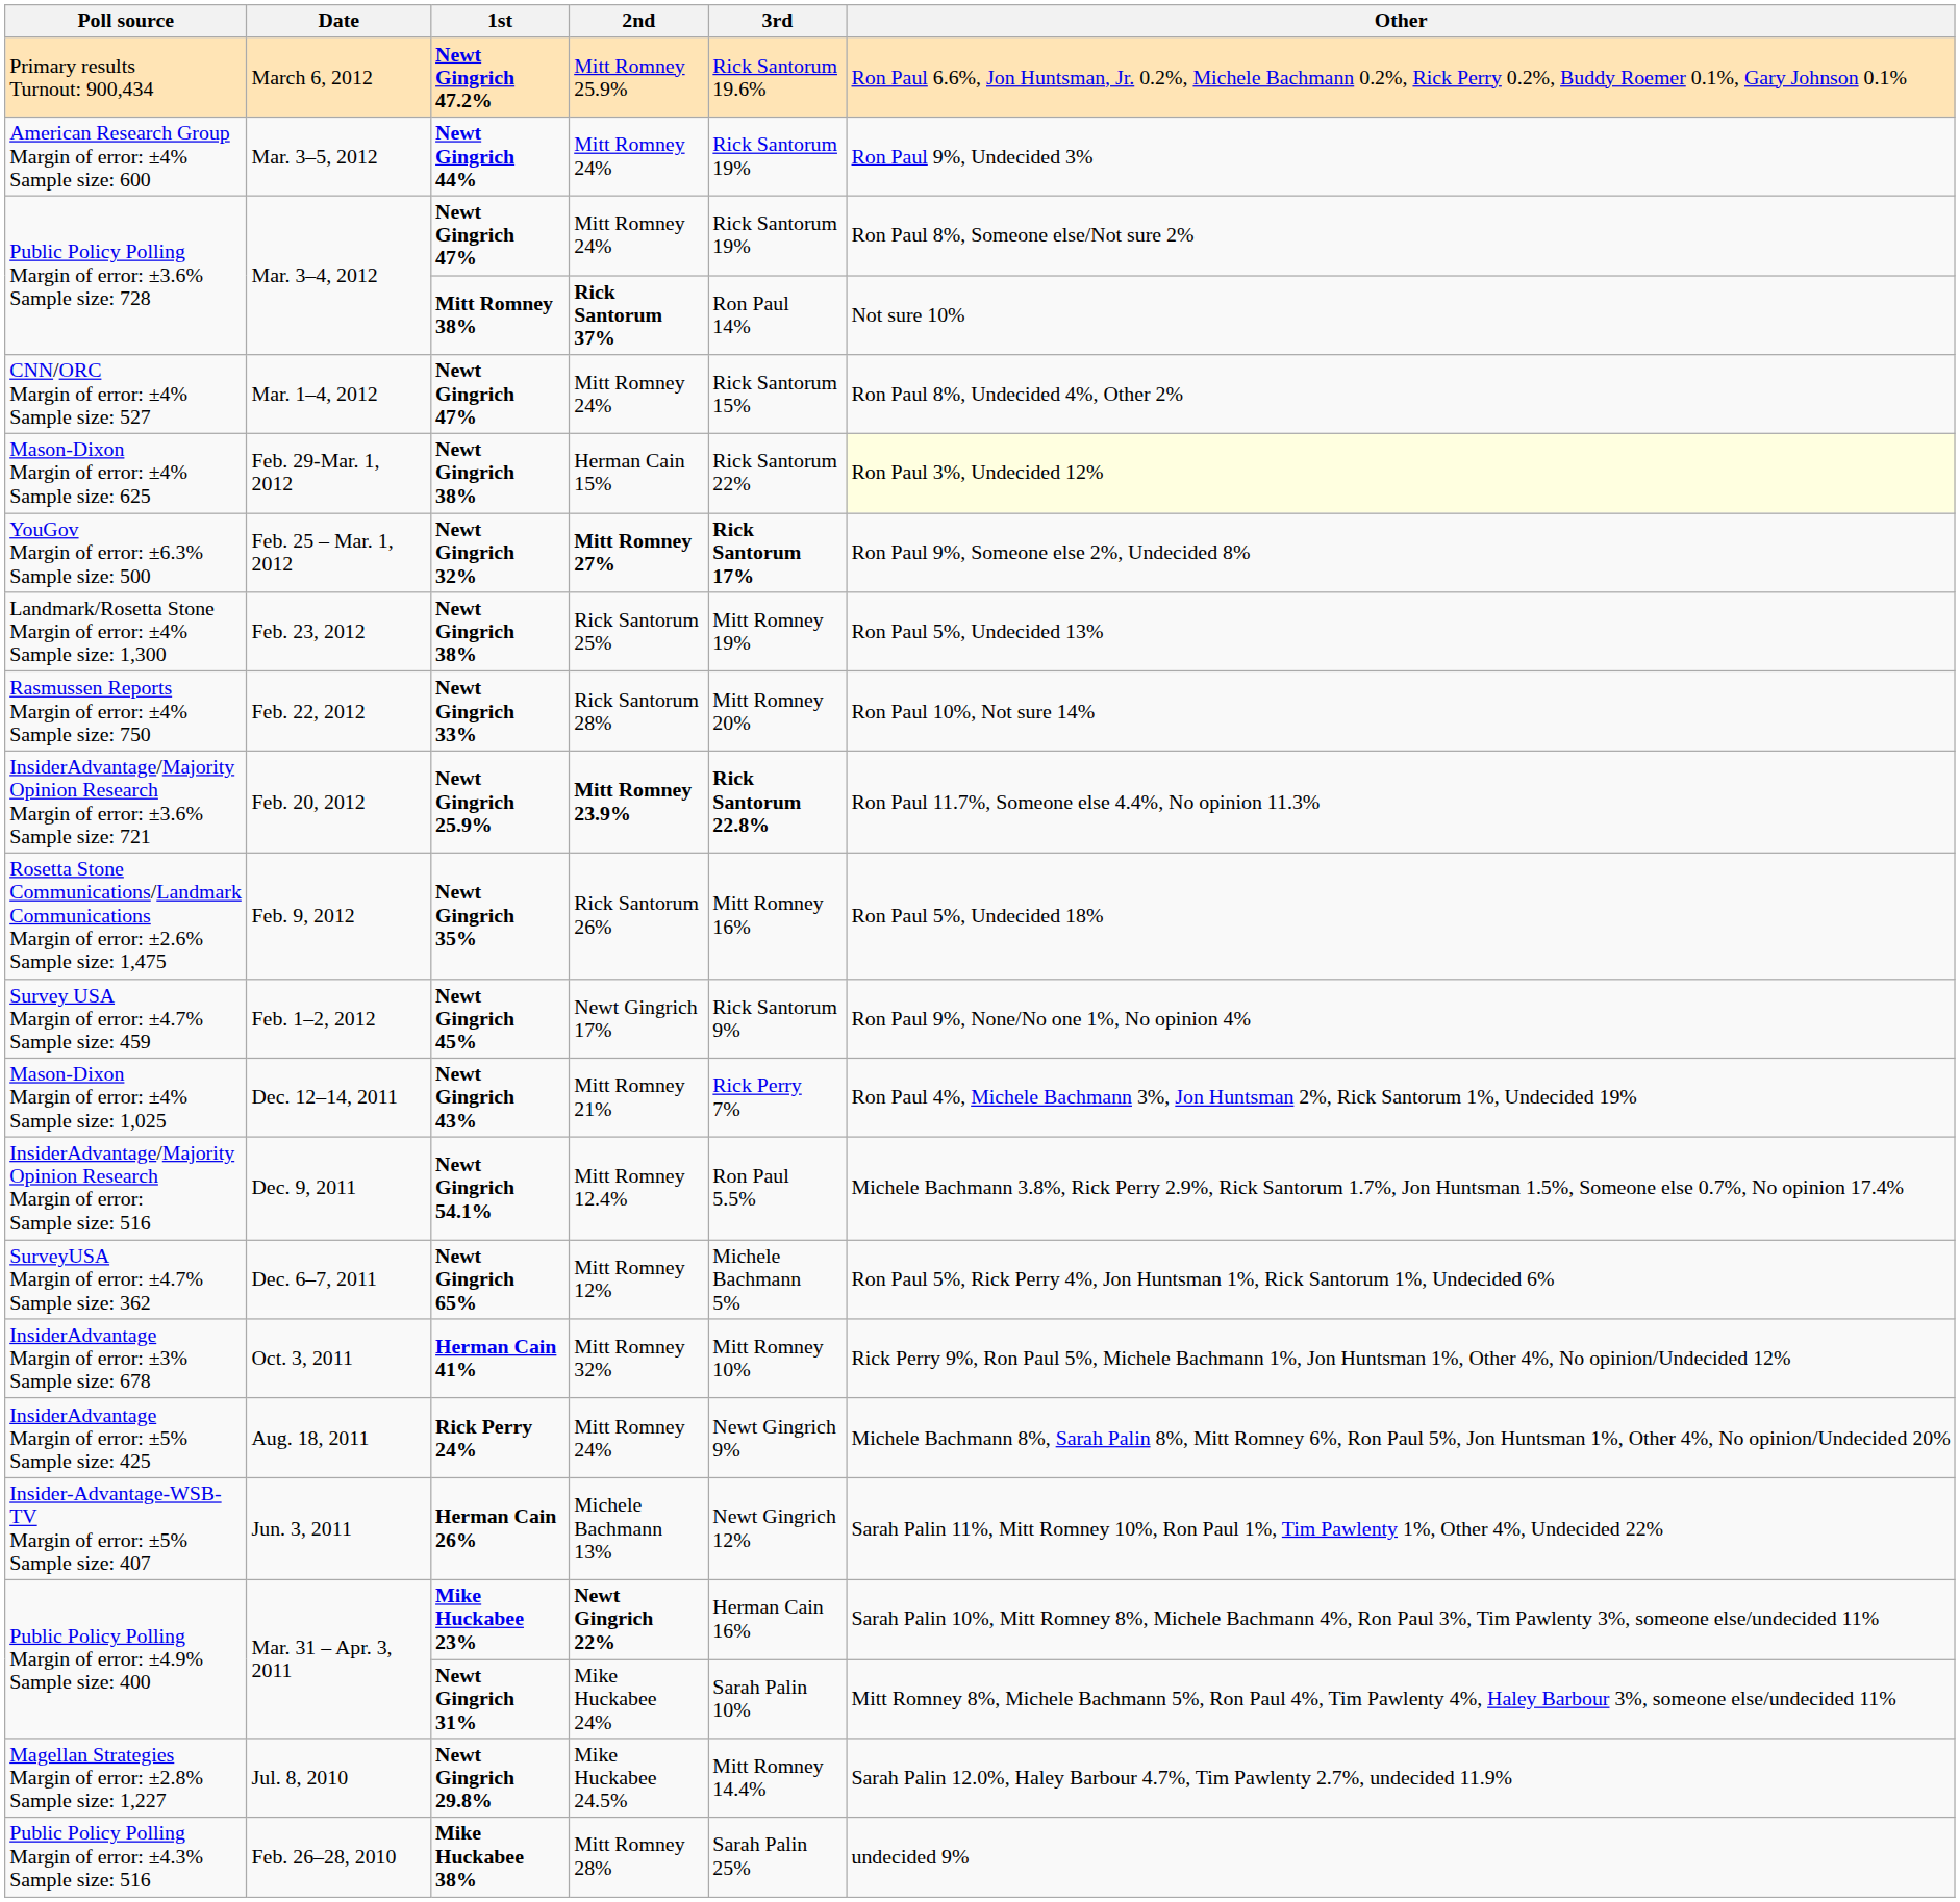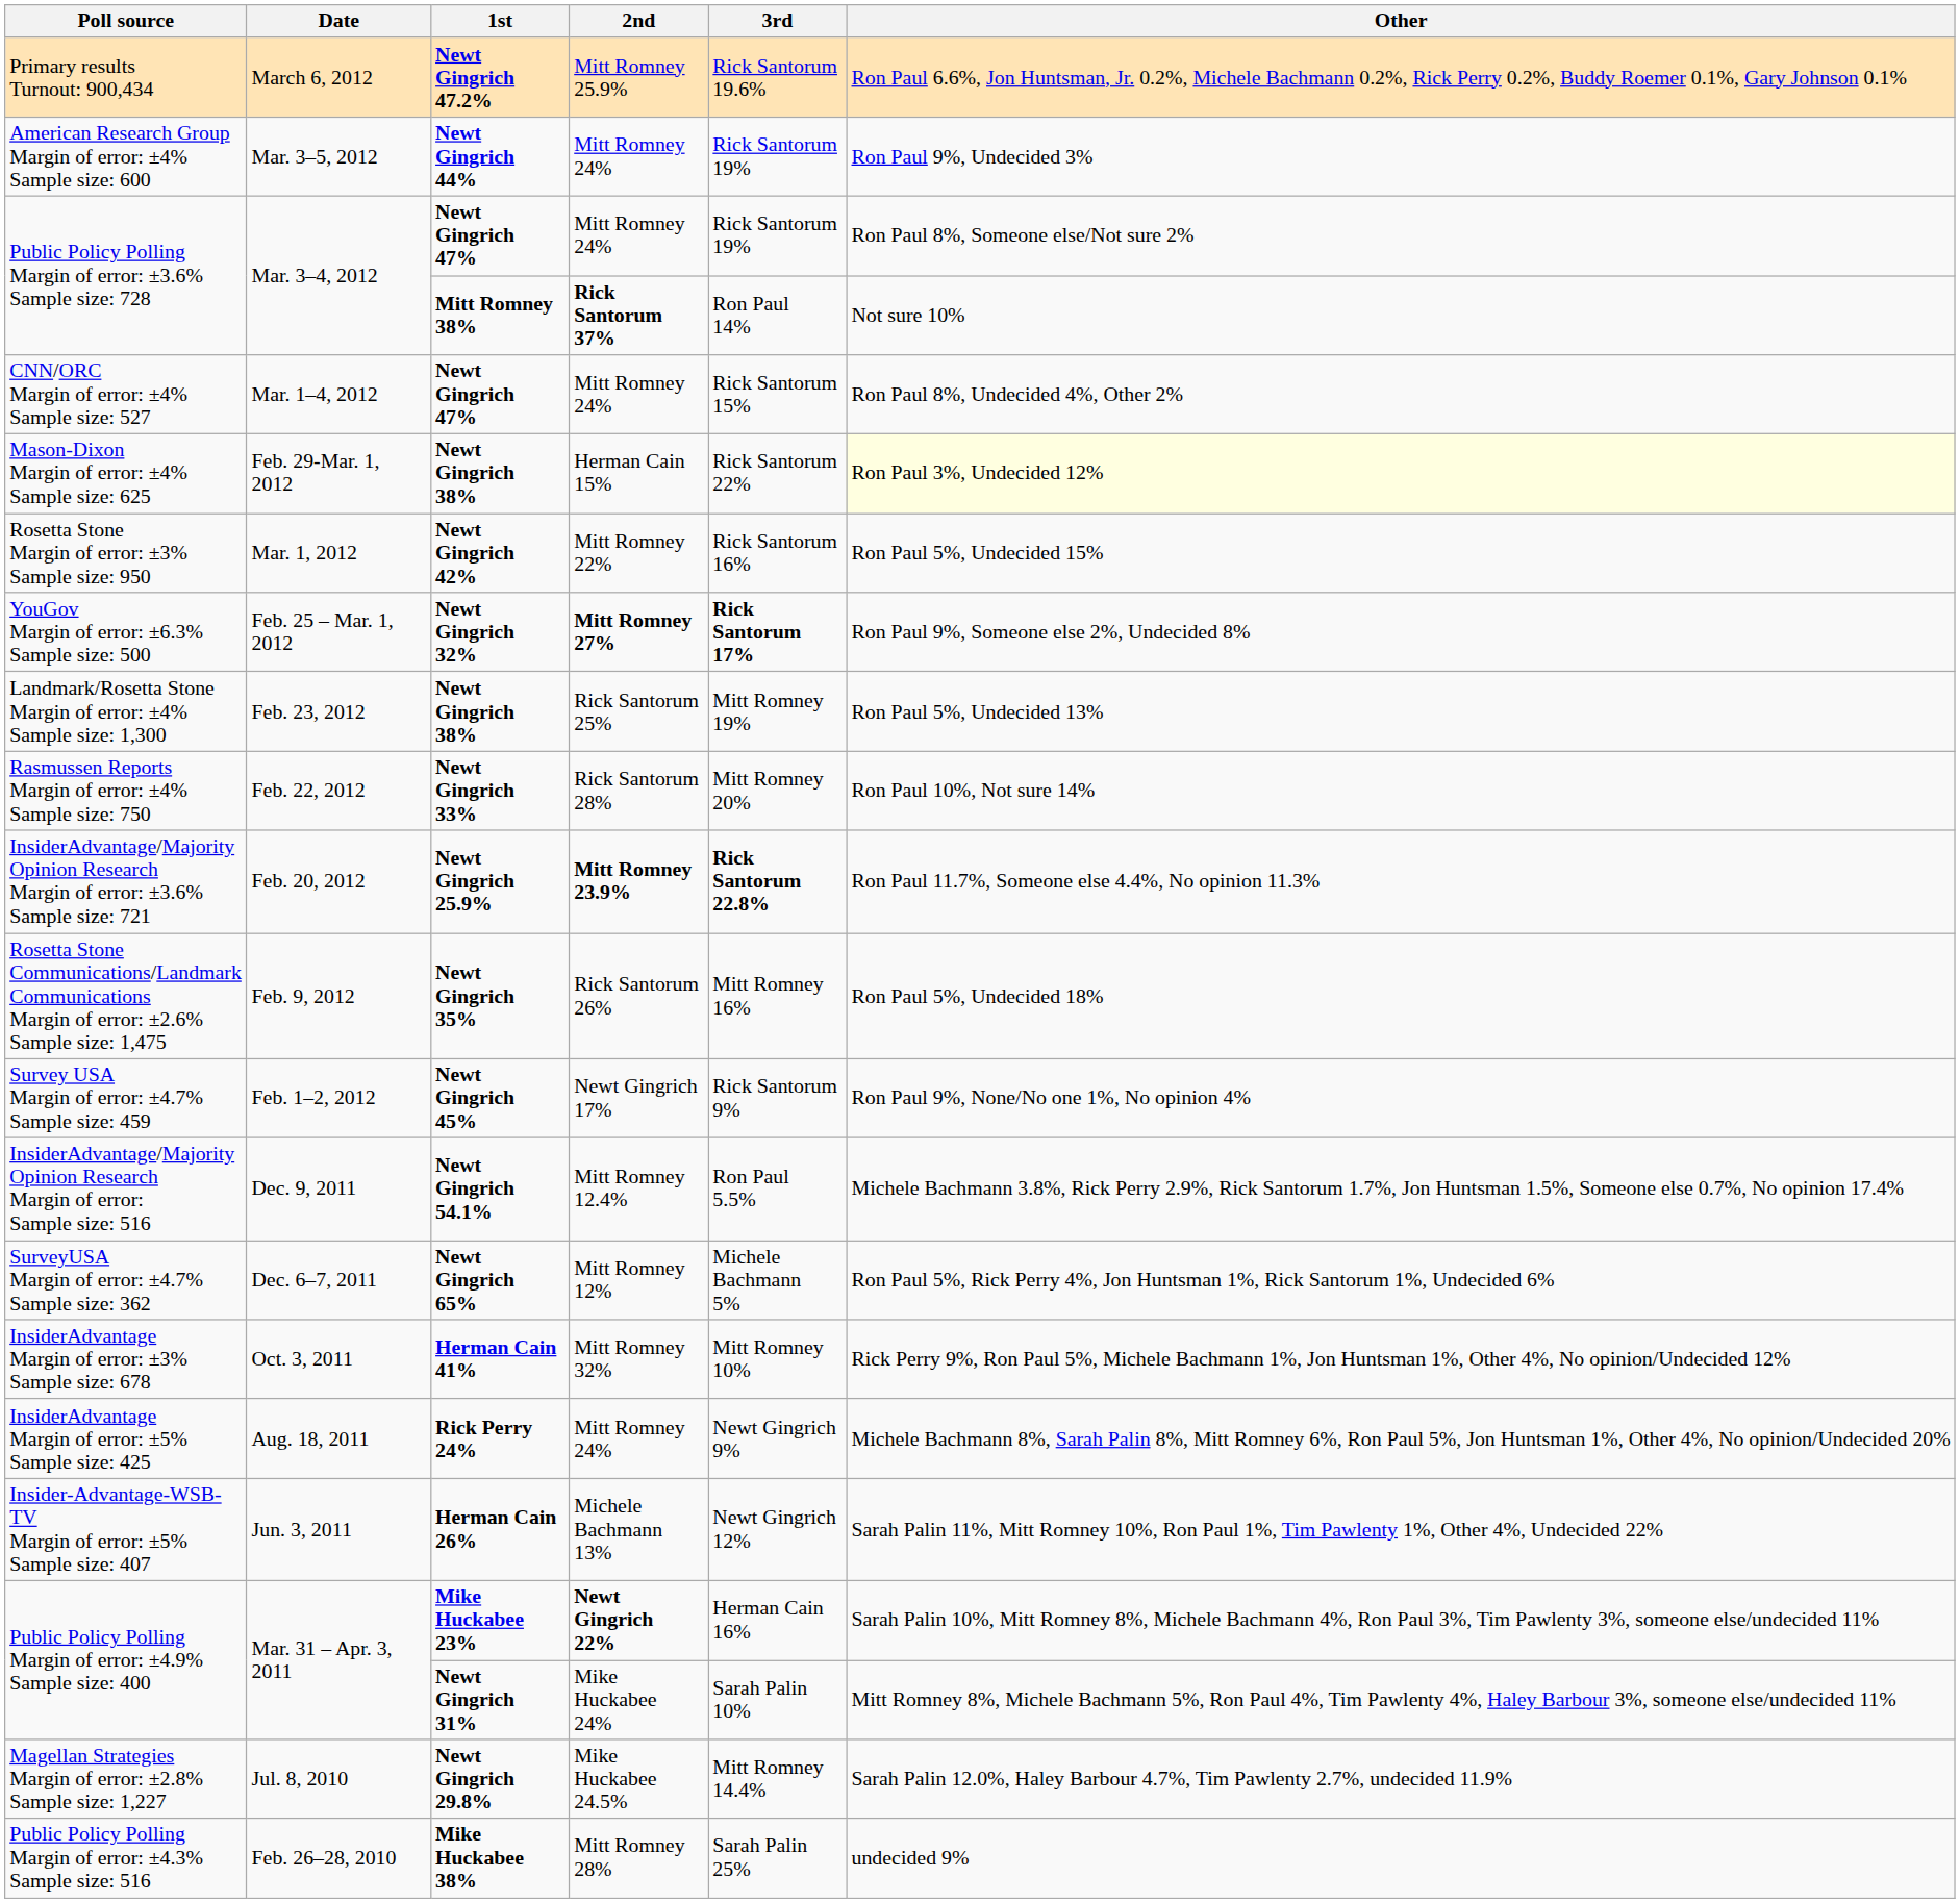+ row: Rosetta Stone Margin of error: ±3% Sample size: 950 | Mar. 1, 2012 | Newt Gingrich 42% | Mitt Romney 22% | Rick Santorum 16% | Ron Paul 5%, Undecided 15%
- row: Mason-Dixon Margin of error: ±4% Sample size: 1,025 | Dec. 12–14, 2011 | Newt Gingrich 43% | Mitt Romney 21% | Rick Perry 7% | Ron Paul 4%, Michele Bachmann 3%, Jon Huntsman 2%, Rick Santorum 1%, Undecided 19%
